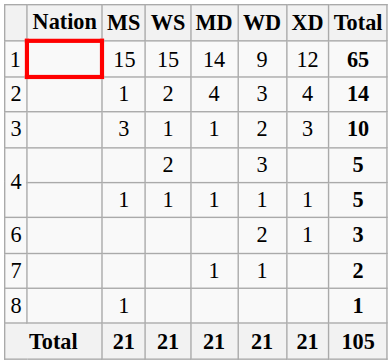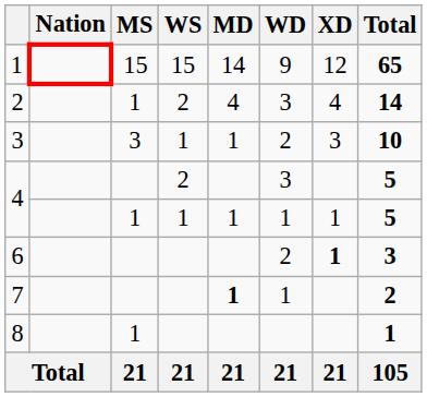6 | XD: normal -> bold
7 | MD: normal -> bold
